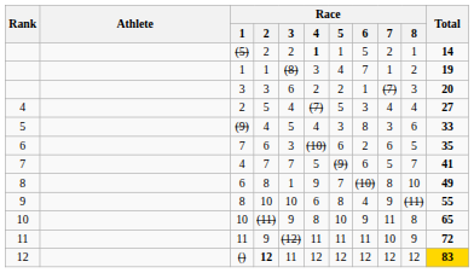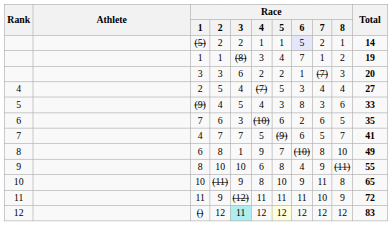(5) | Race / 4: bold -> normal
(5) | Race / 6: no background -> lavender background
() | Race / 2: bold -> normal
() | Race / 3: no background -> paleturquoise background
() | Race / 5: no background -> lightyellow background
() | Total: gold background -> no background
